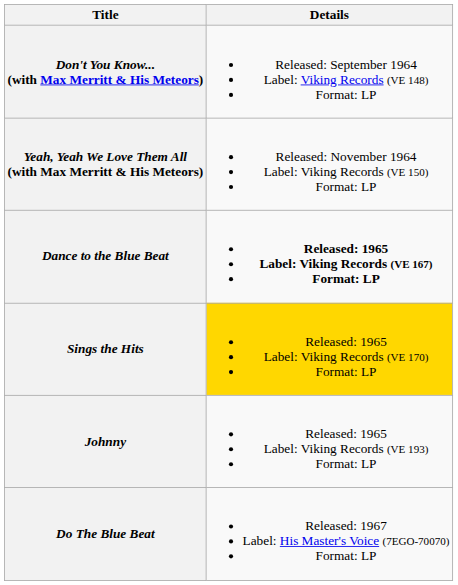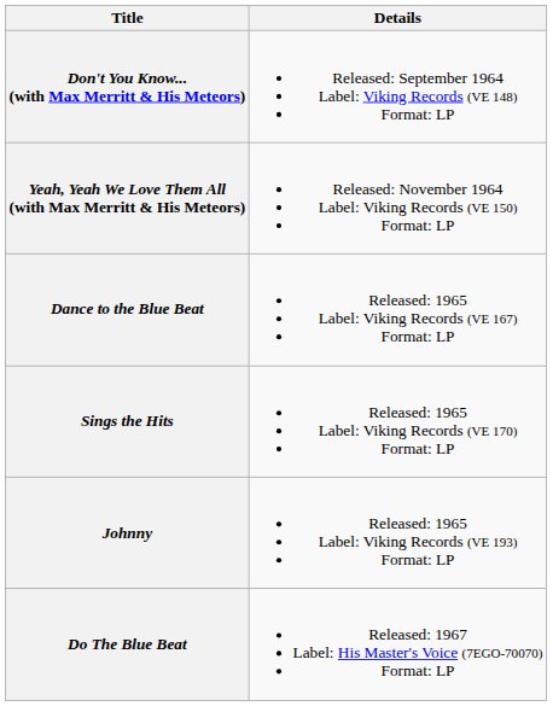Dance to the Blue Beat | Details: bold -> normal
Sings the Hits | Details: gold background -> no background
